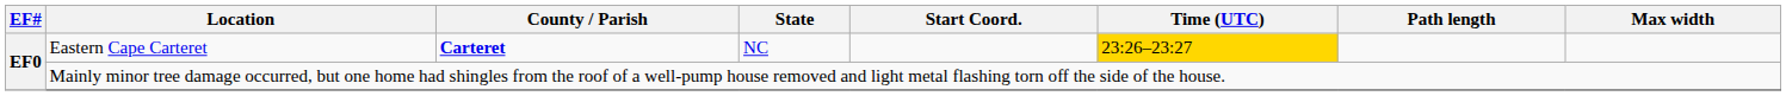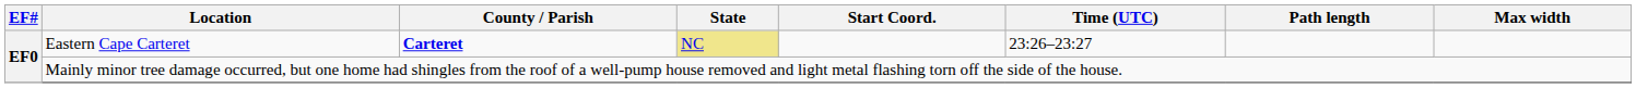Eastern Cape Carteret | State: no background -> khaki background
Eastern Cape Carteret | Time (UTC): gold background -> no background
